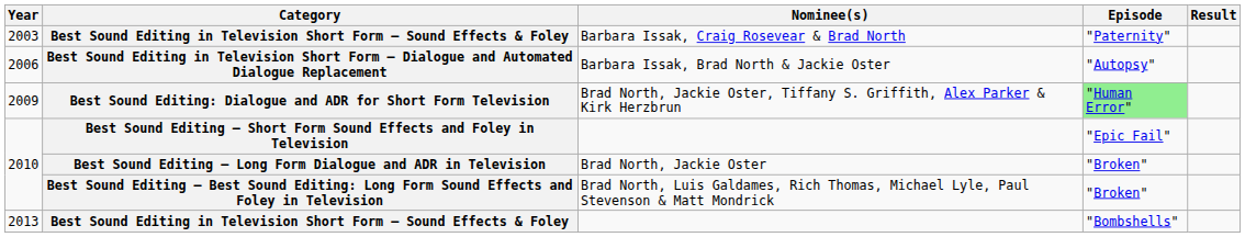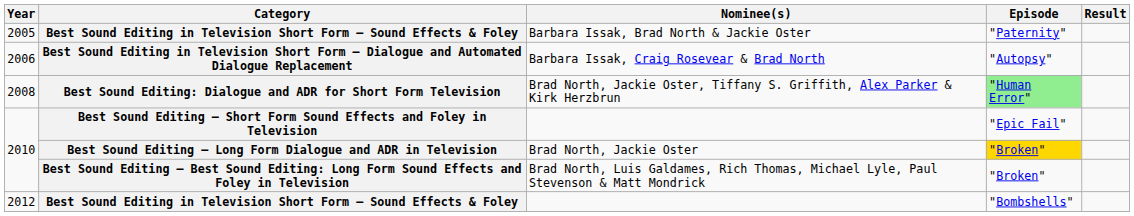row 2 | Year: 2003 -> 2005
row 2 | Nominee(s): Barbara Issak, Craig Rosevear & Brad North -> Barbara Issak, Brad North & Jackie Oster
row 3 | Nominee(s): Barbara Issak, Brad North & Jackie Oster -> Barbara Issak, Craig Rosevear & Brad North
row 4 | Year: 2009 -> 2008
row 6 | Episode: no background -> gold background
row 8 | Year: 2013 -> 2012
